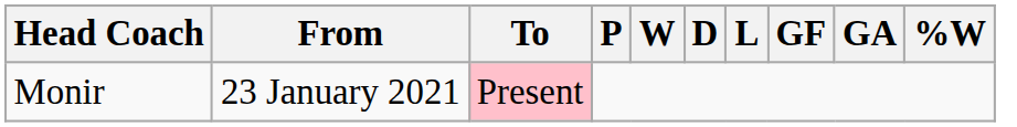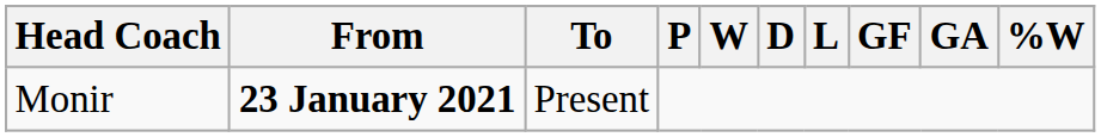Monir | From: normal -> bold
Monir | To: pink background -> no background
